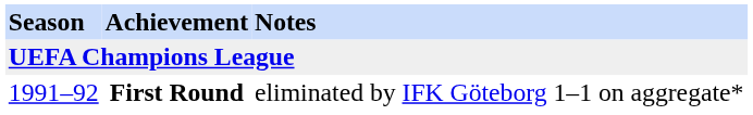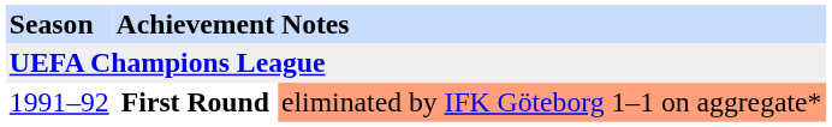row 3 | Notes: no background -> lightsalmon background
